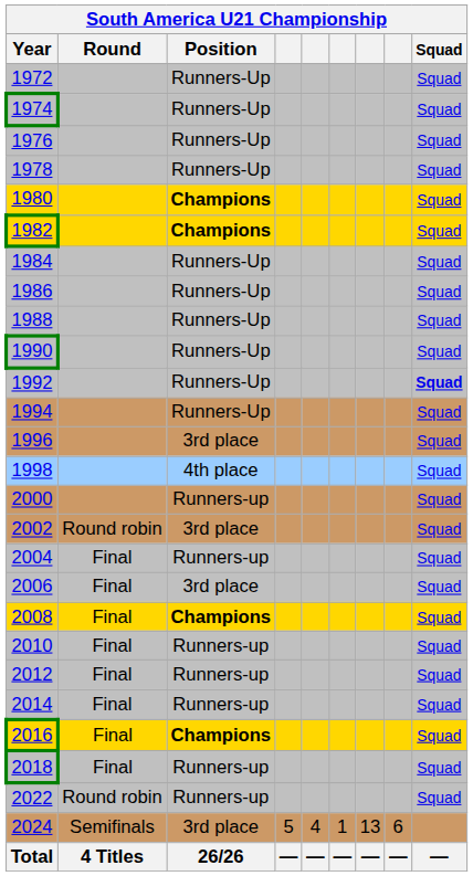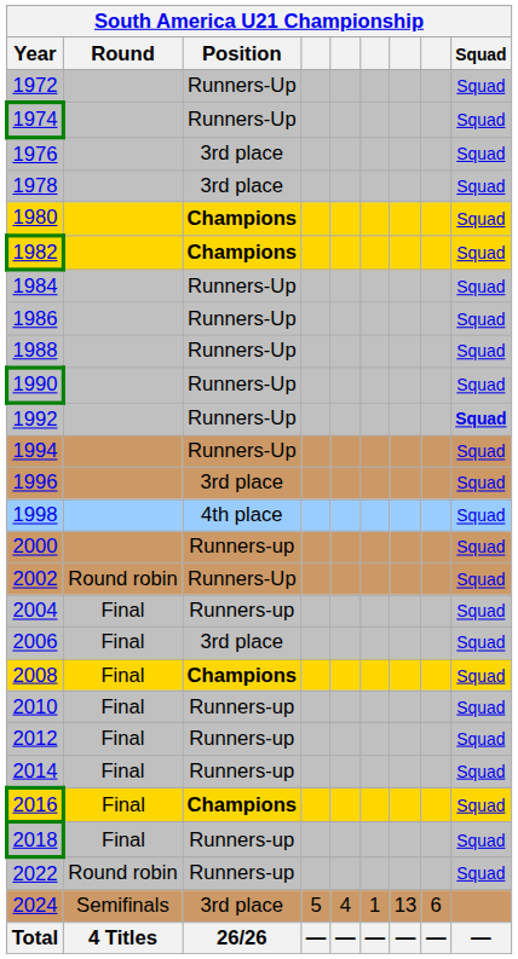1976 | Position: Runners-Up -> 3rd place
1978 | Position: Runners-Up -> 3rd place
2002 | Position: 3rd place -> Runners-Up
